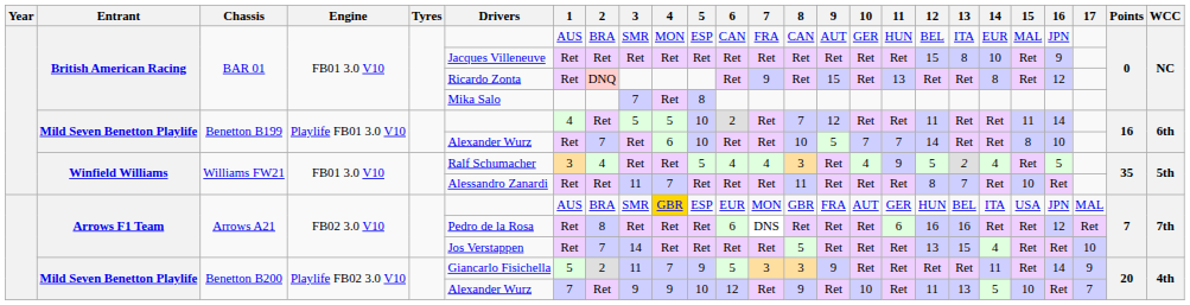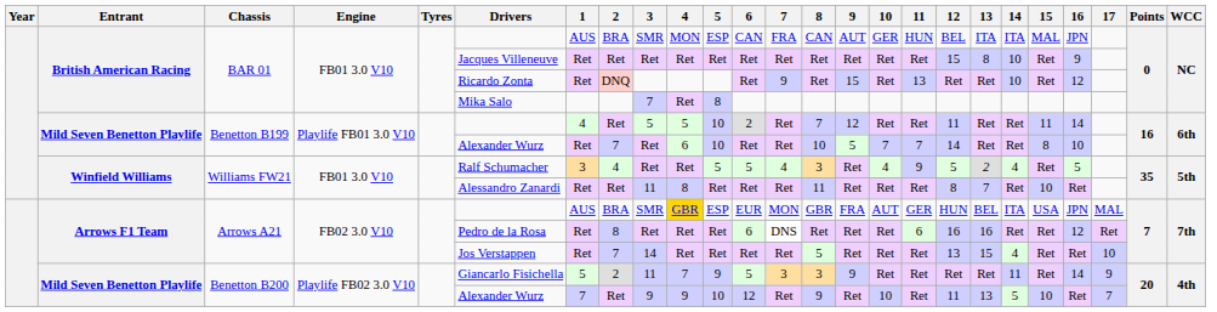row 2 | 14: EUR -> ITA
row 4 | 14: 8 -> 10
row 8 | 6: 4 -> 5
row 9 | 4: 7 -> 8
